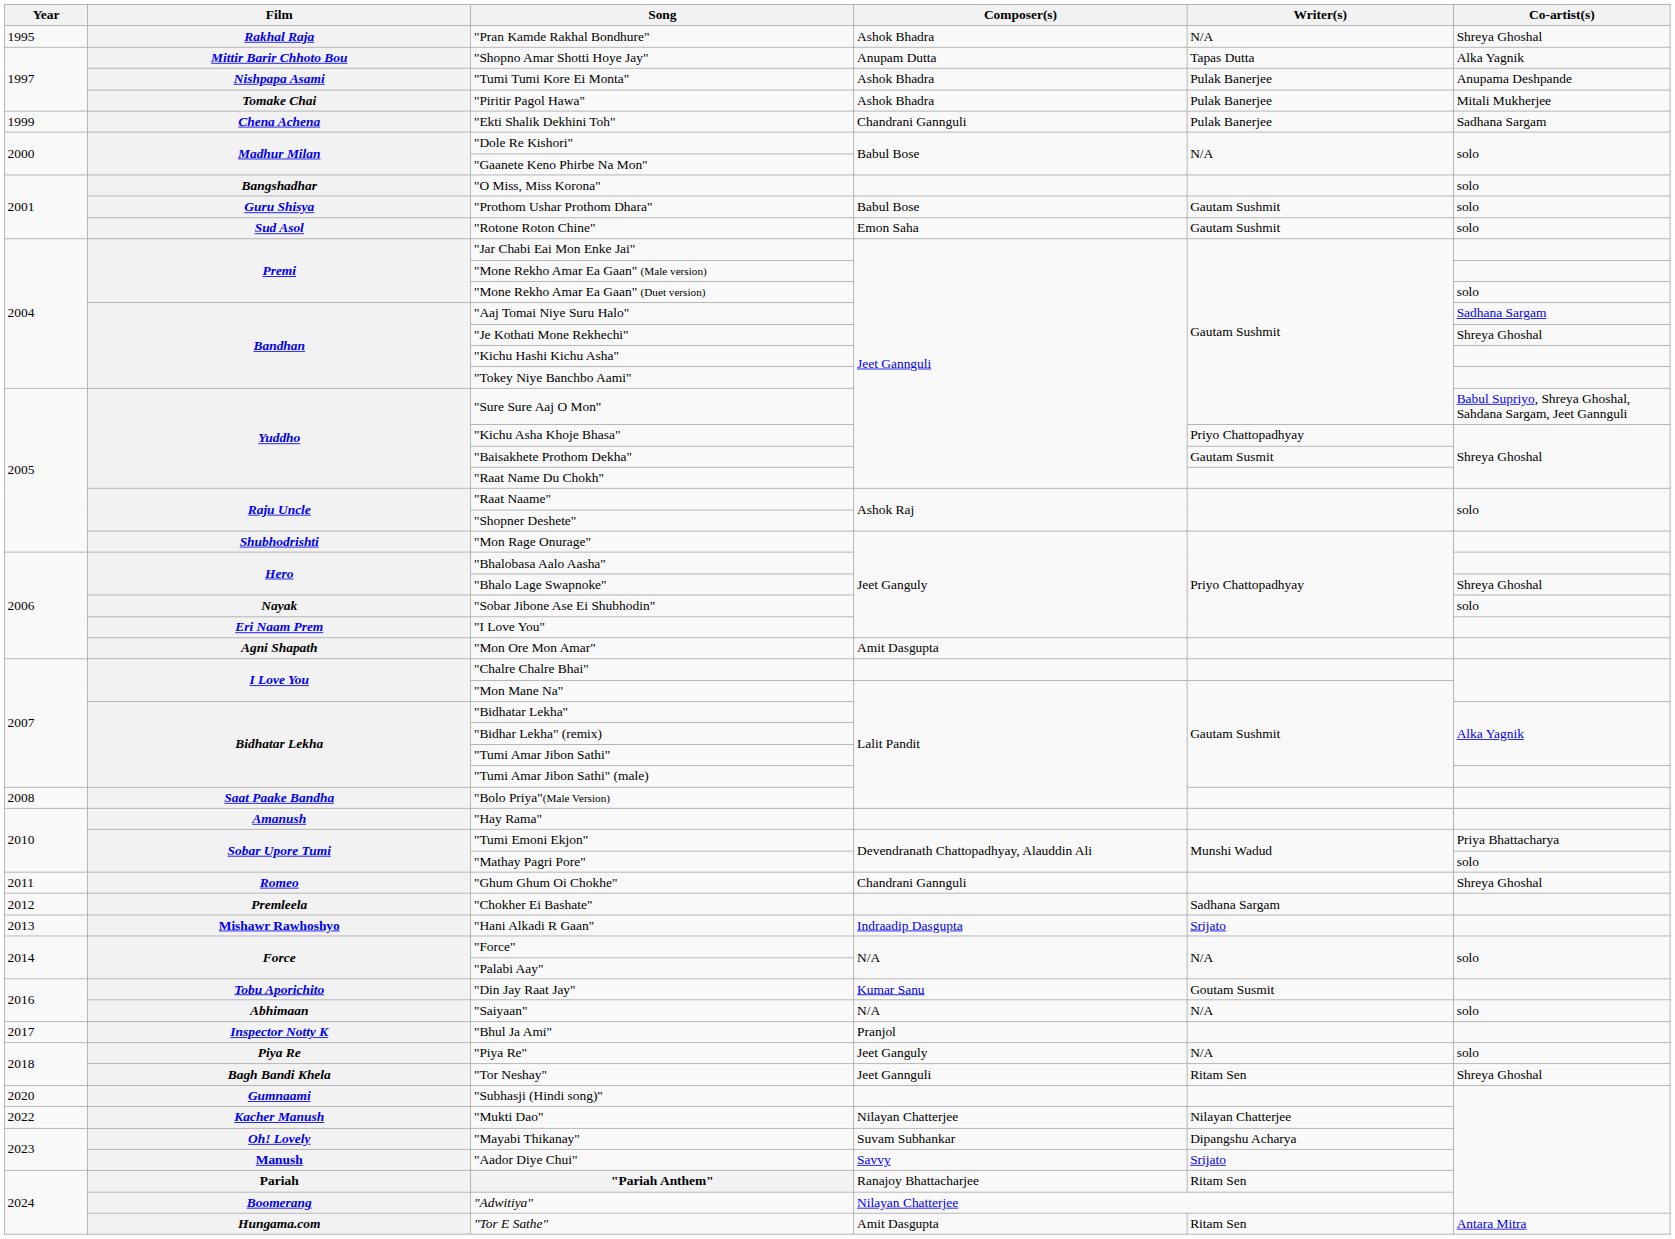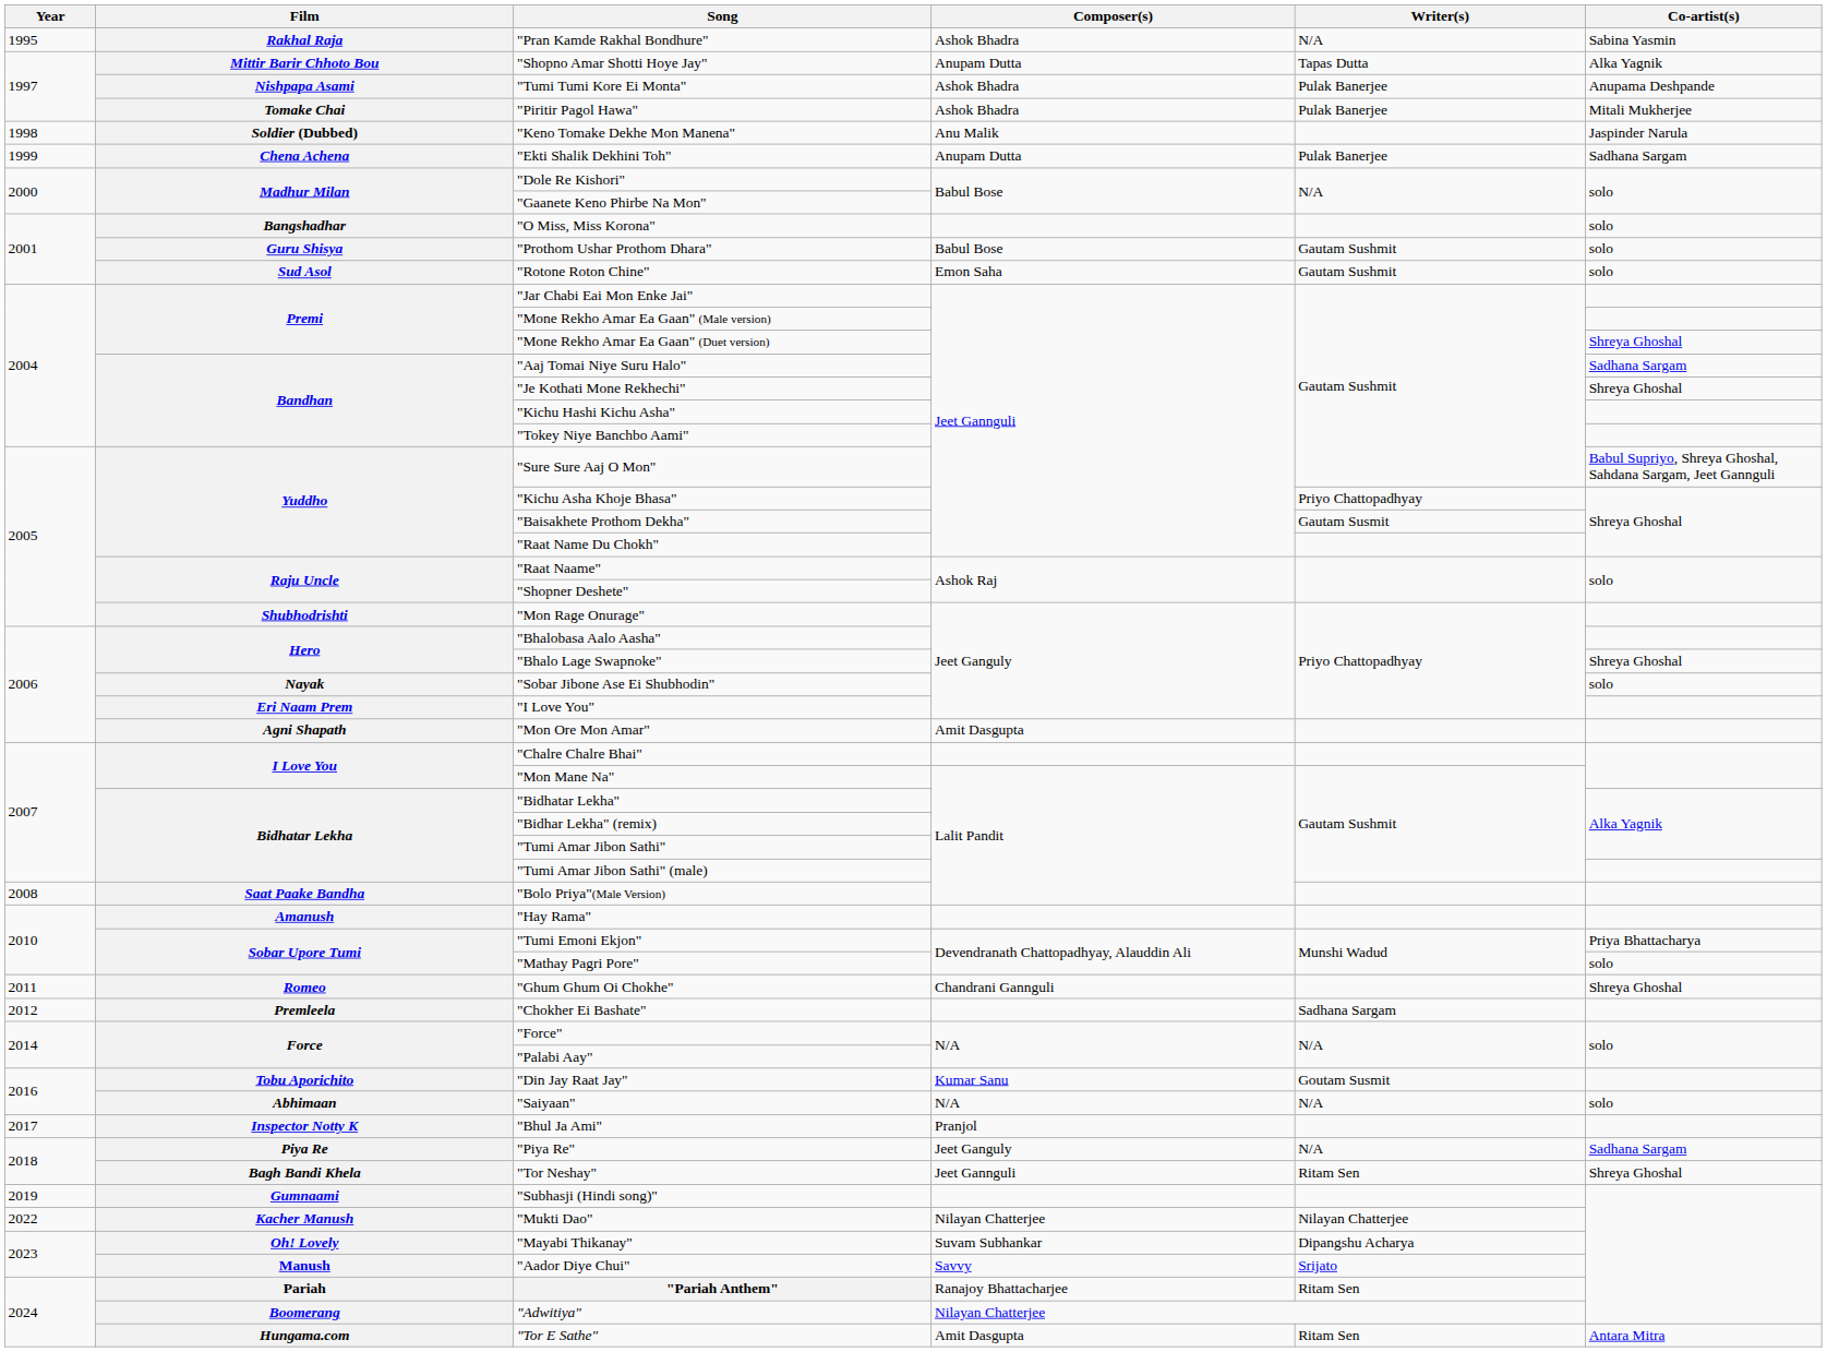"Pran Kamde Rakhal Bondhure" | Co-artist(s): Shreya Ghoshal -> Sabina Yasmin
+ row: 1998 | Soldier (Dubbed) | "Keno Tomake Dekhe Mon Manena" | Anu Malik | Jaspinder Narula
"Ekti Shalik Dekhini Toh" | Composer(s): Chandrani Gannguli -> Anupam Dutta
"Mone Rekho Amar Ea Gaan" (Duet version) | Co-artist(s): solo -> Shreya Ghoshal
- row: 2013 | Mishawr Rawhoshyo | "Hani Alkadi R Gaan" | Indraadip Dasgupta | Srijato
"Piya Re" | Co-artist(s): solo -> Sadhana Sargam
"Subhasji (Hindi song)" | Year: 2020 -> 2019
